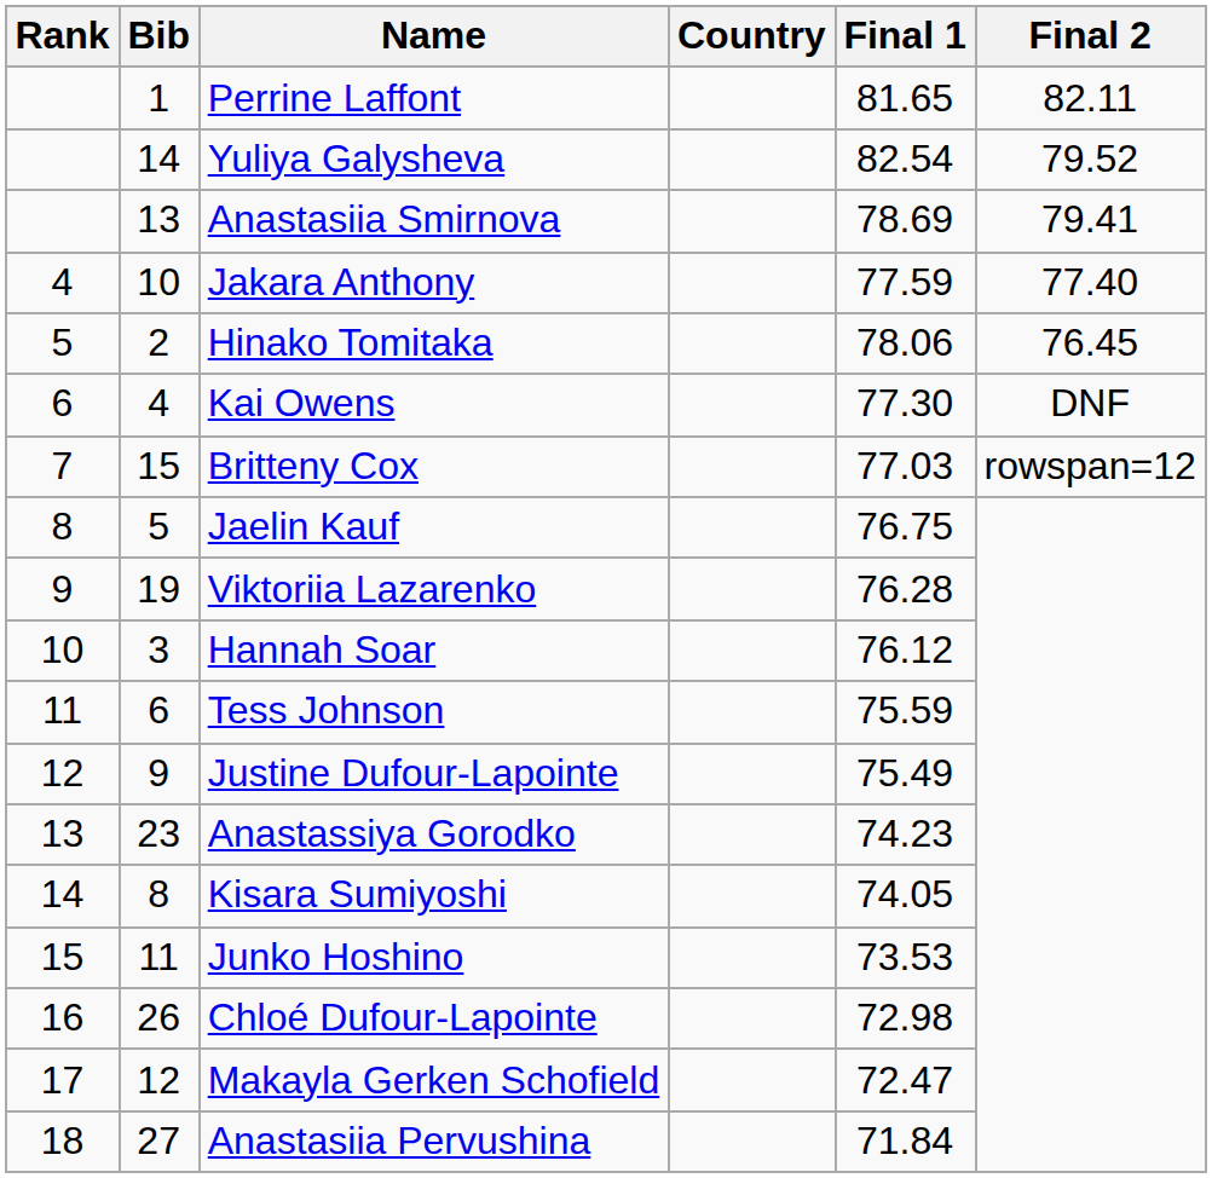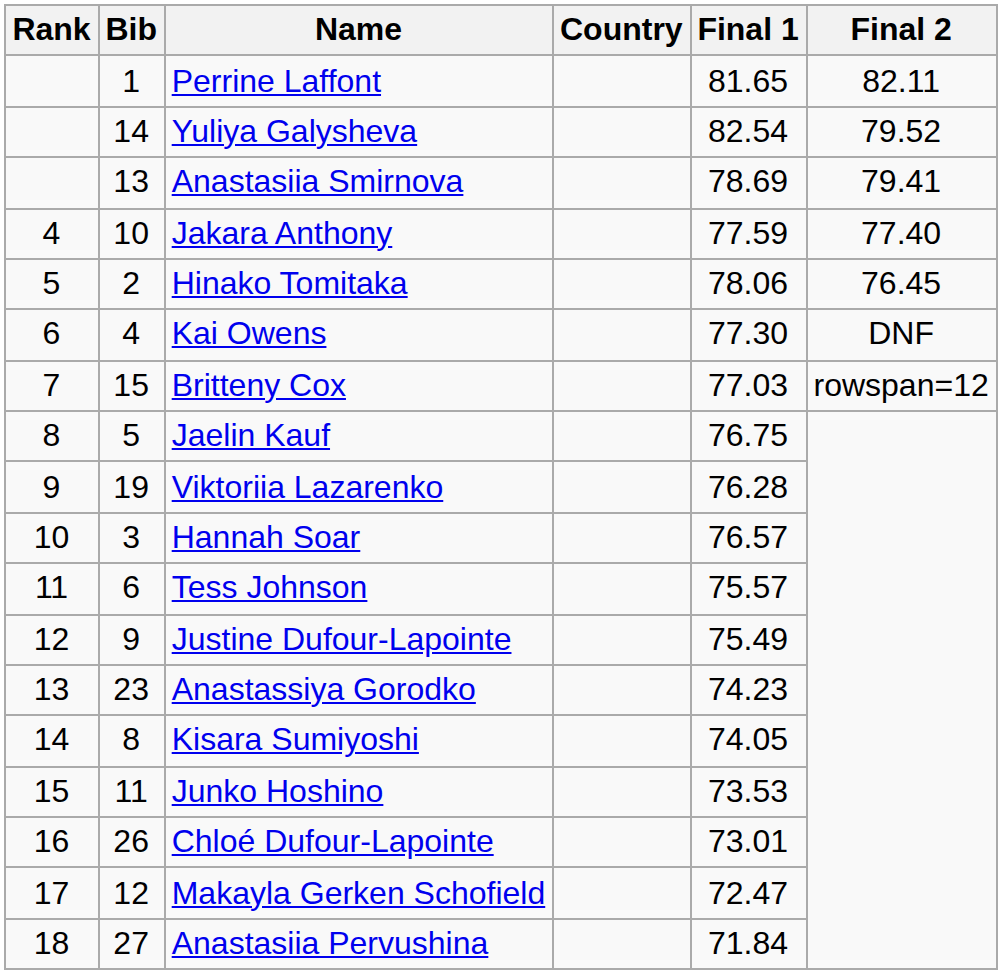Hannah Soar | Final 1: 76.12 -> 76.57
Tess Johnson | Final 1: 75.59 -> 75.57
Chloé Dufour-Lapointe | Final 1: 72.98 -> 73.01
